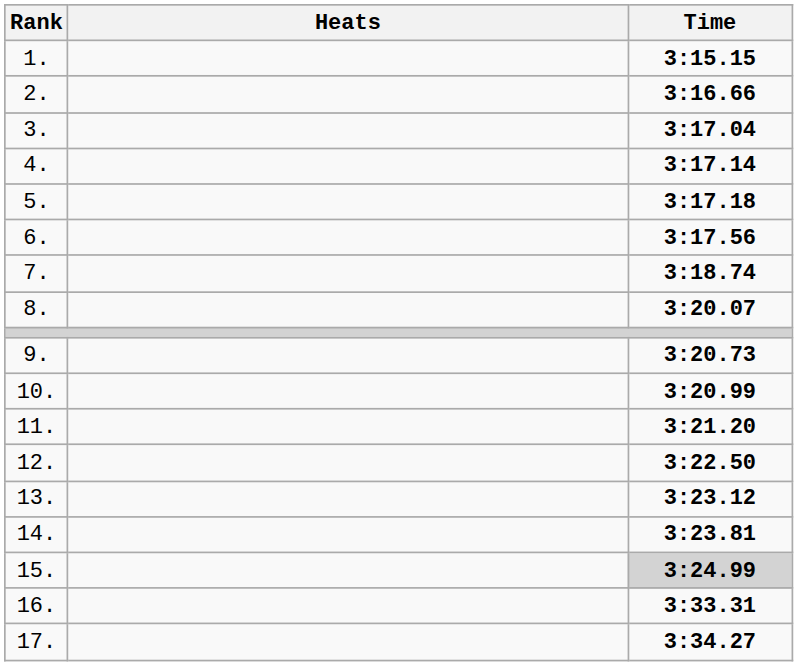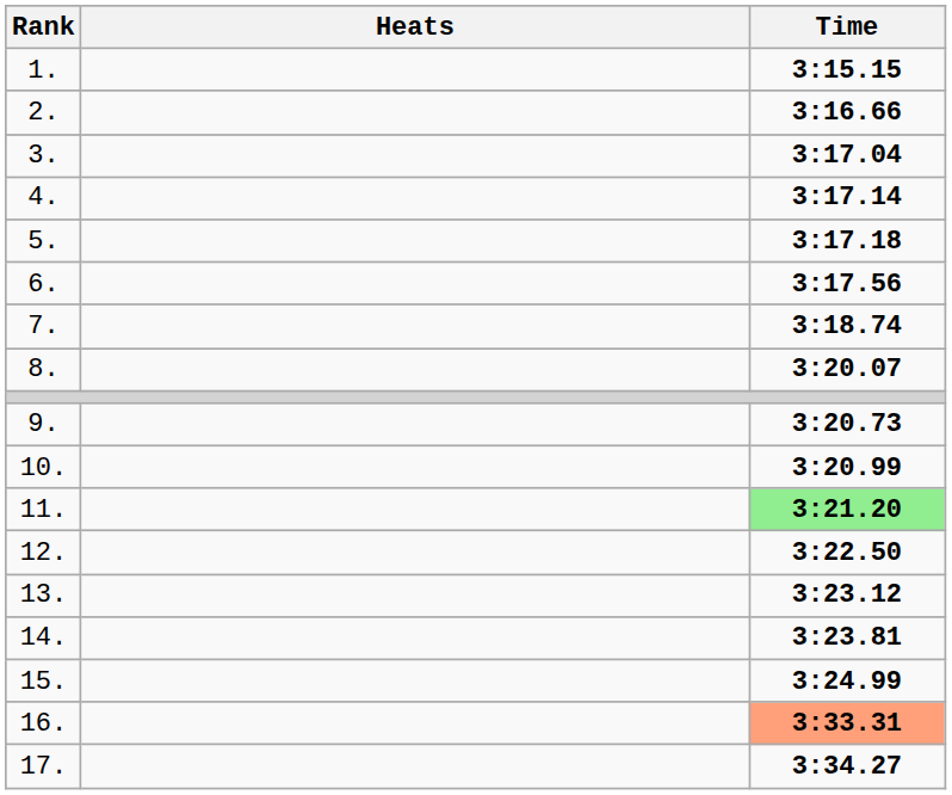11. | Time: no background -> lightgreen background
15. | Time: lightgrey background -> no background
16. | Time: no background -> lightsalmon background
